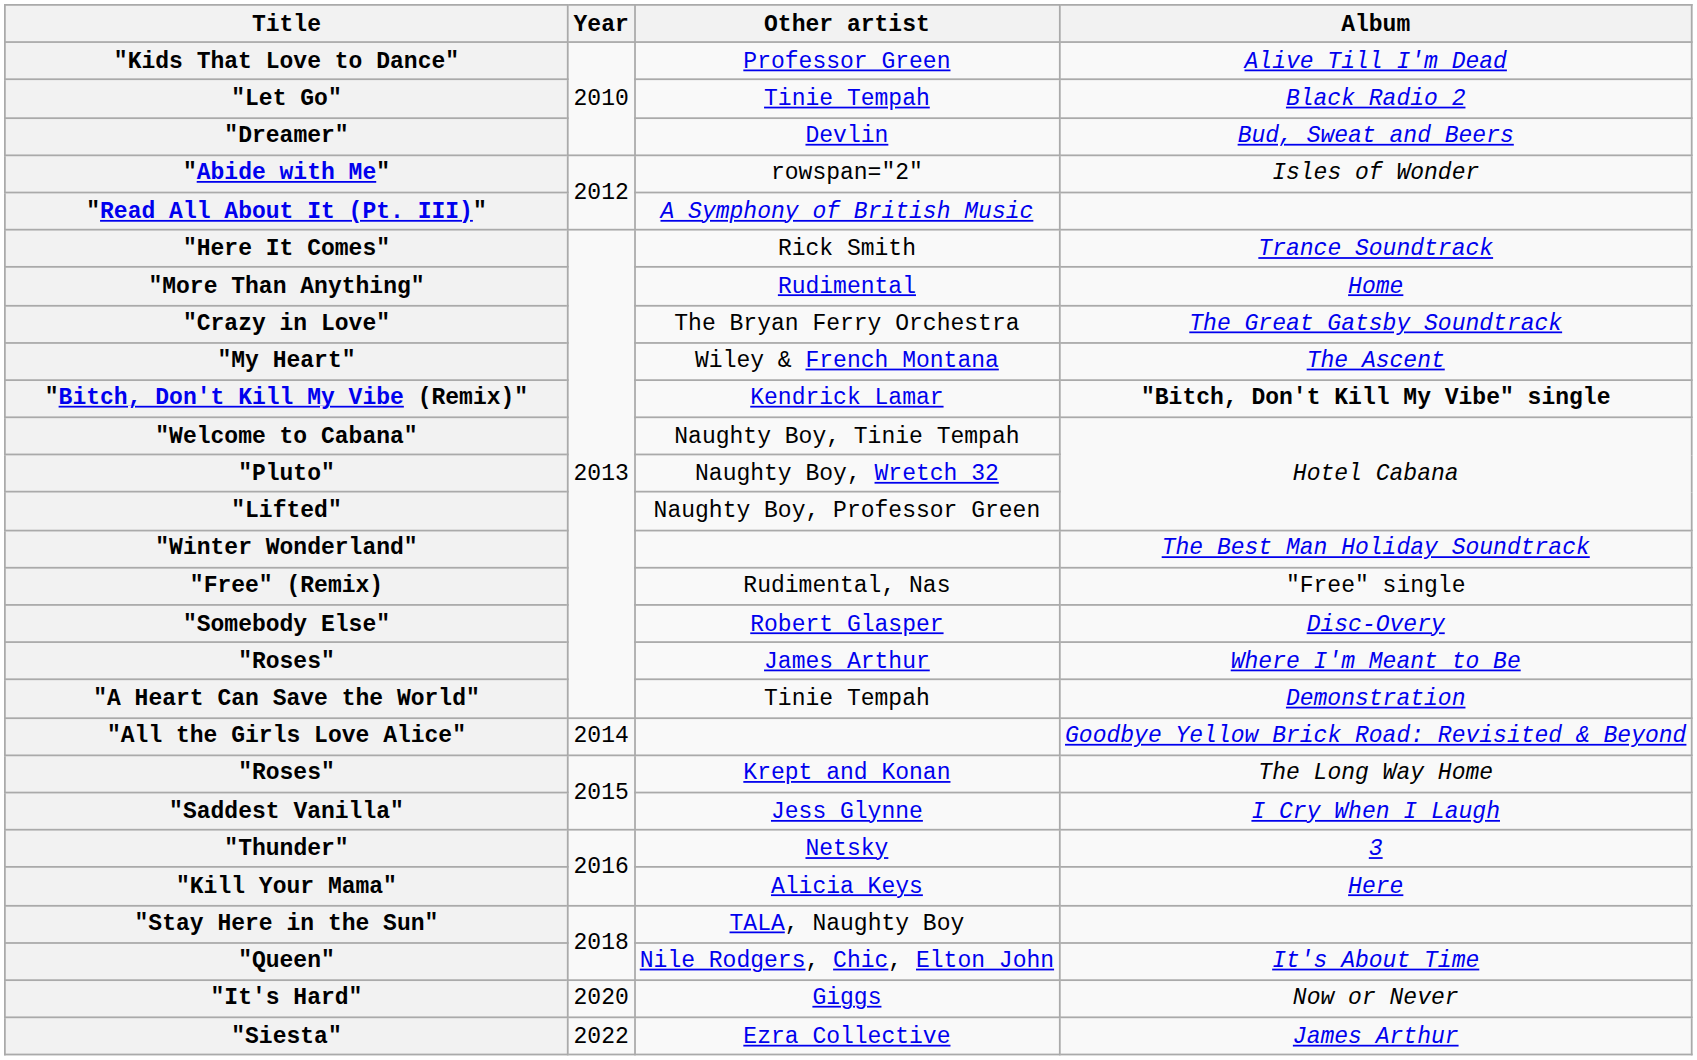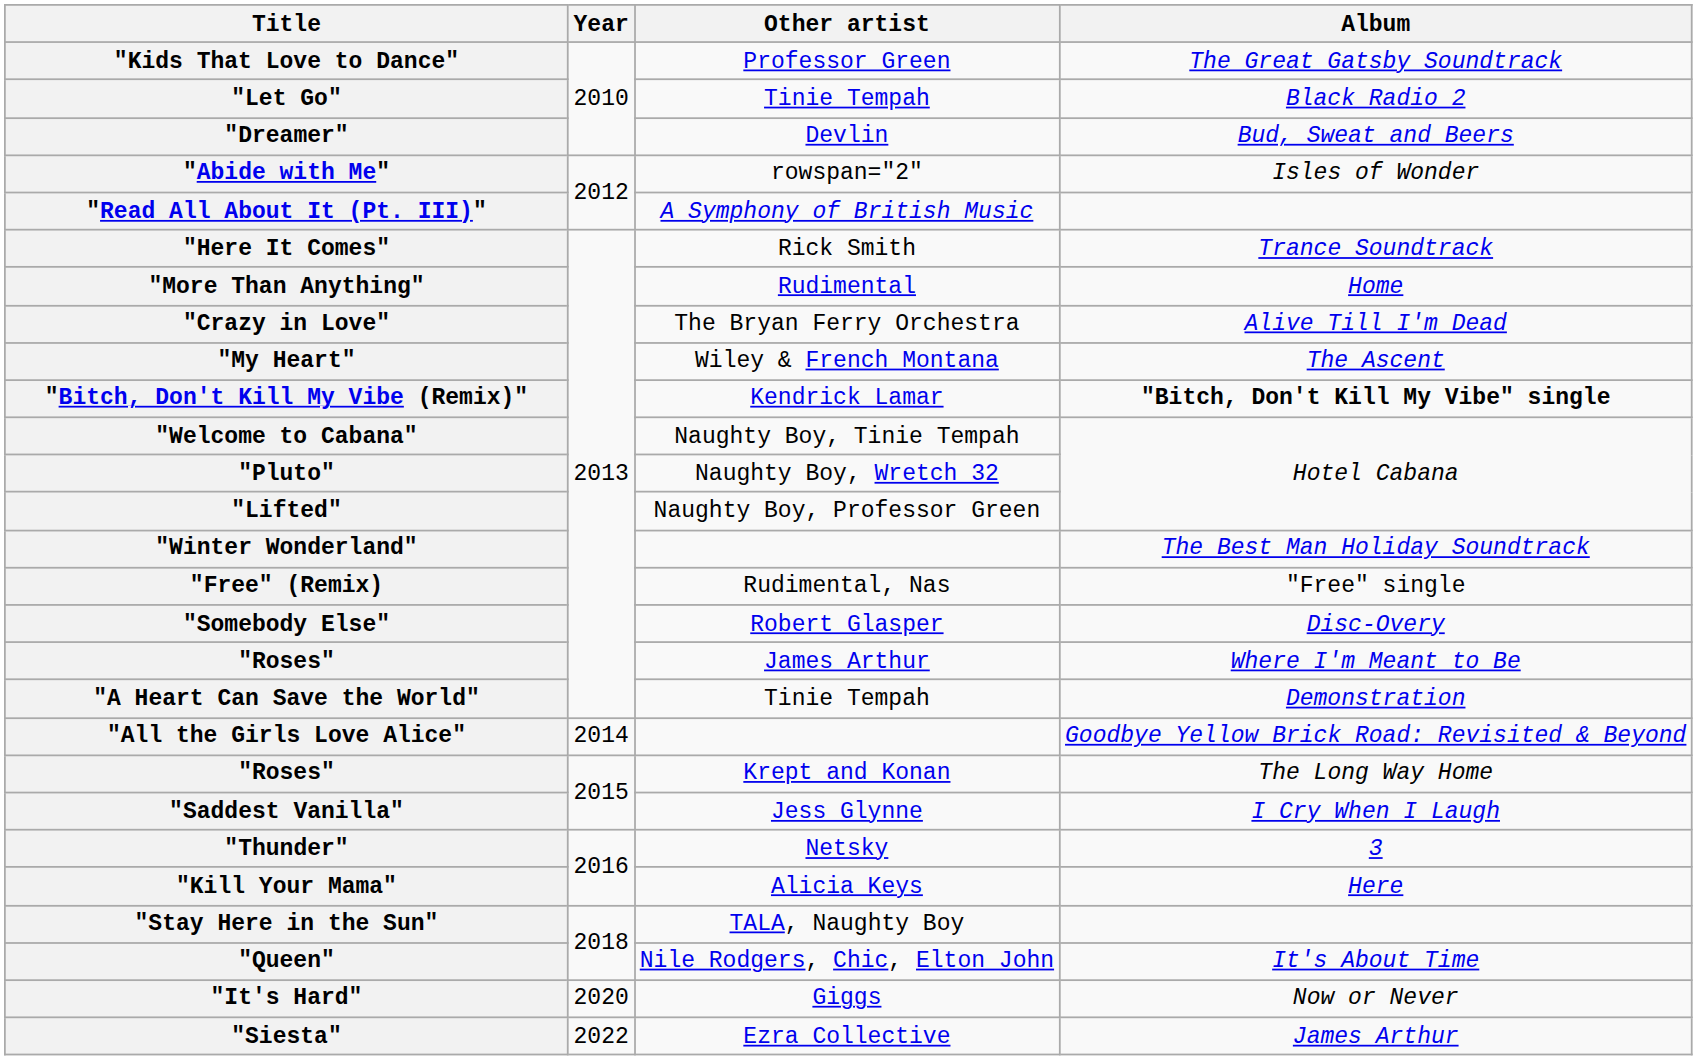"Kids That Love to Dance" | Album: Alive Till I'm Dead -> The Great Gatsby Soundtrack
"Crazy in Love" | Album: The Great Gatsby Soundtrack -> Alive Till I'm Dead
